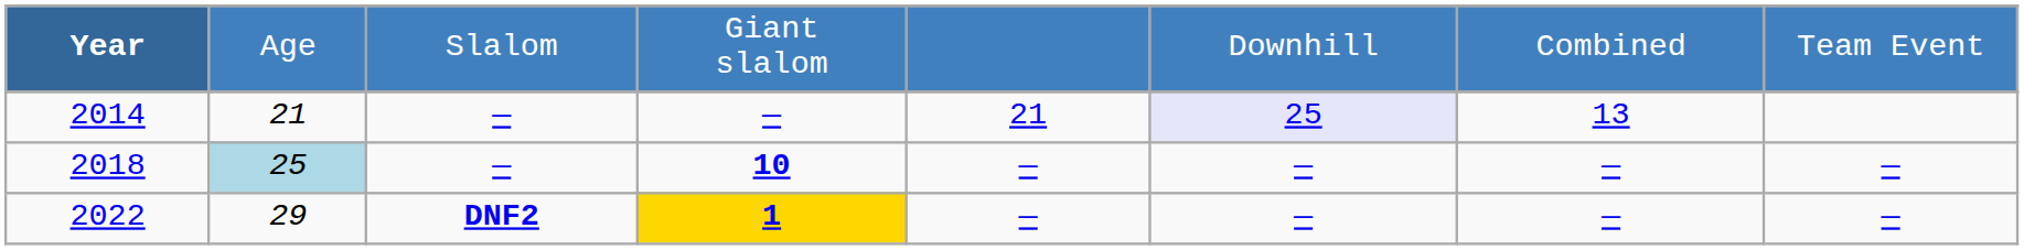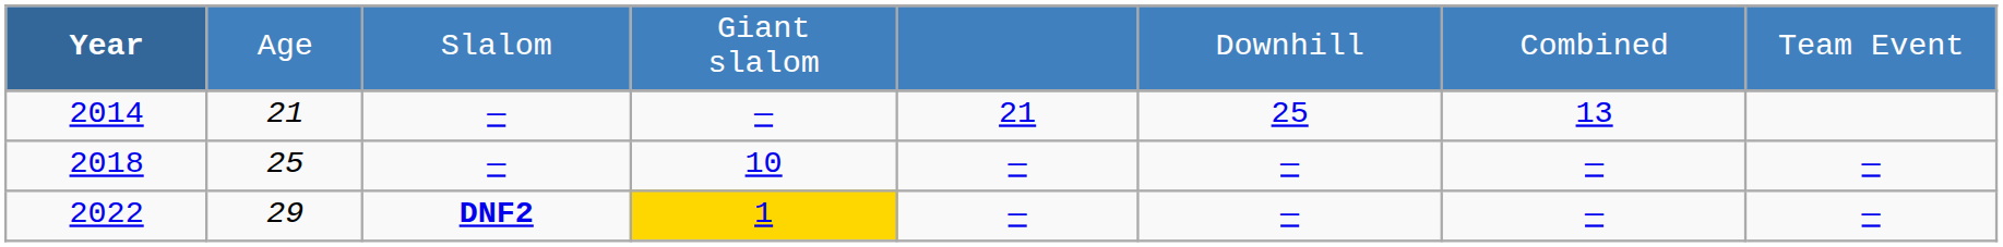2014 | column 6: lavender background -> no background
2018 | column 2: lightblue background -> no background
2018 | column 4: bold -> normal
2022 | column 4: bold -> normal
